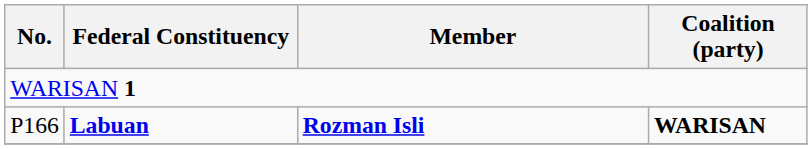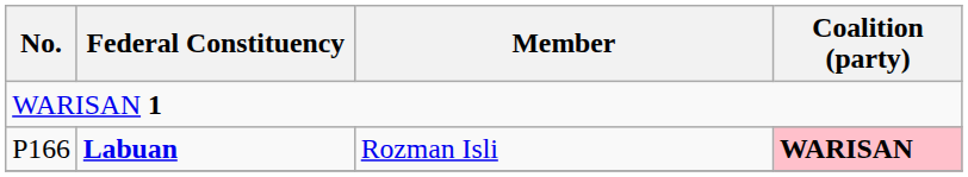P166 | Member: bold -> normal
P166 | Coalition (party): no background -> pink background
